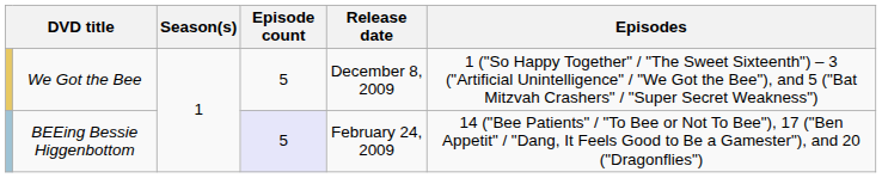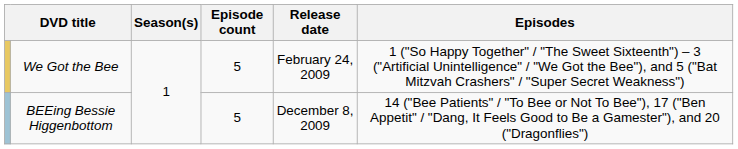We Got the Bee | Release date: December 8, 2009 -> February 24, 2009
BEEing Bessie Higgenbottom | Episode count: lavender background -> no background
BEEing Bessie Higgenbottom | Release date: February 24, 2009 -> December 8, 2009
